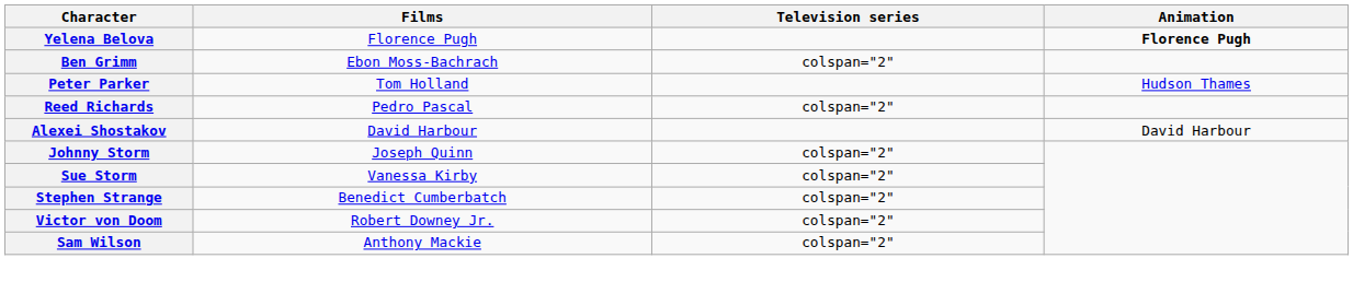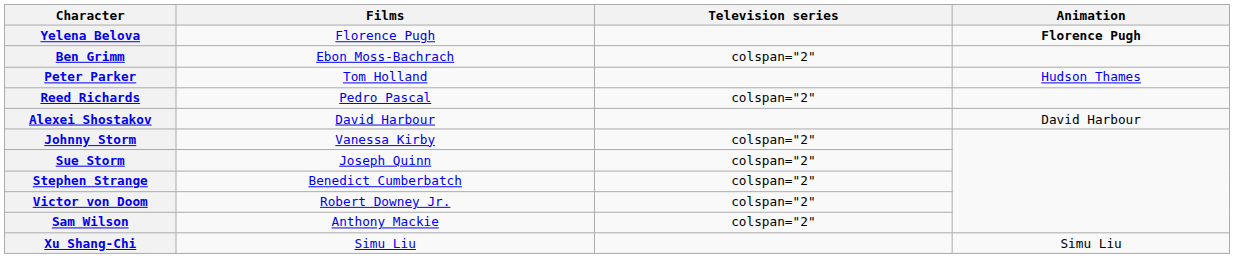Johnny Storm | Films: Joseph Quinn -> Vanessa Kirby
Sue Storm | Films: Vanessa Kirby -> Joseph Quinn
+ row: Xu Shang-Chi | Simu Liu | Simu Liu
